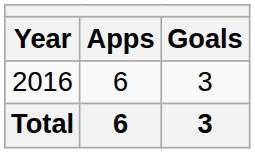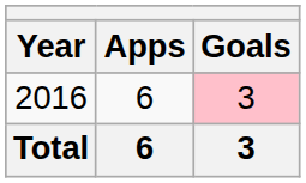2016 | Goals: no background -> pink background
